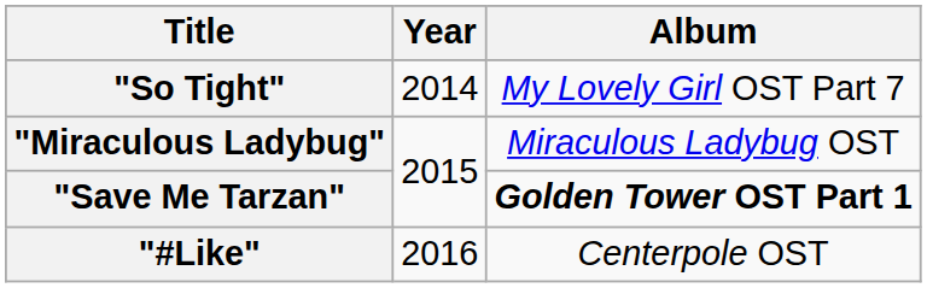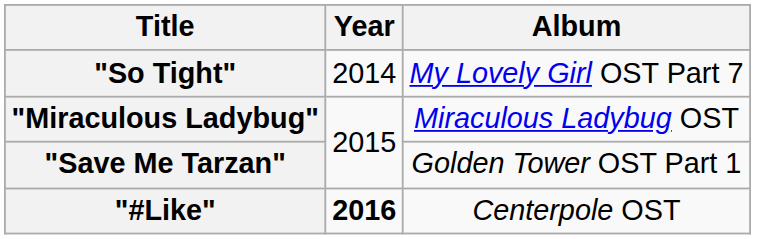"Save Me Tarzan" | Album: bold -> normal
"#Like" | Year: normal -> bold
